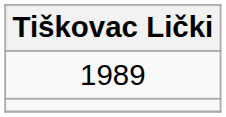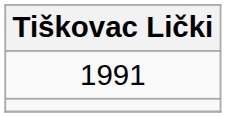row 2 | column 1: 1989 -> 1991
